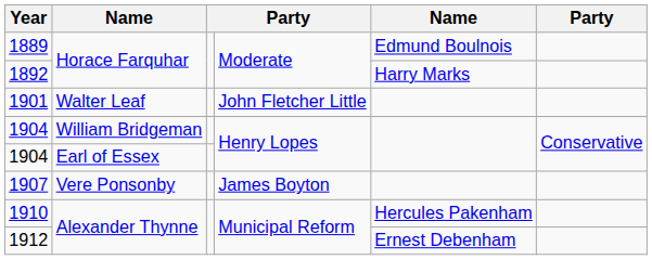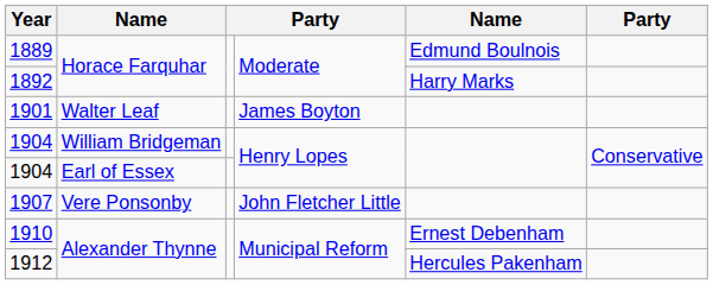1901 | column 4: John Fletcher Little -> James Boyton
1907 | column 4: James Boyton -> John Fletcher Little
1910 | column 5: Hercules Pakenham -> Ernest Debenham
1912 | column 5: Ernest Debenham -> Hercules Pakenham
